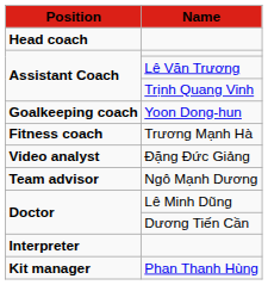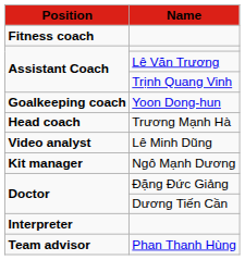row 2 | Position: Head coach -> Fitness coach
row 7 | Position: Fitness coach -> Head coach
row 8 | Name: Đặng Đức Giảng -> Lê Minh Dũng
row 9 | Position: Team advisor -> Kit manager
row 10 | Name: Lê Minh Dũng -> Đặng Đức Giảng
row 13 | Position: Kit manager -> Team advisor
